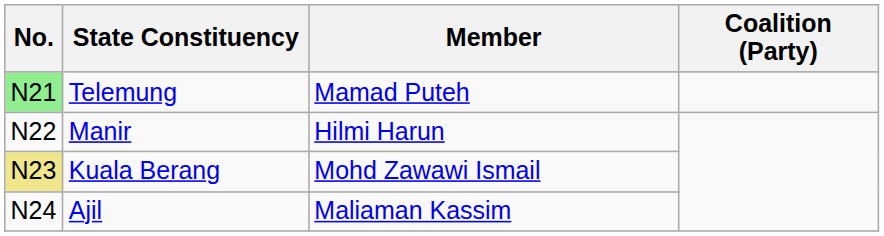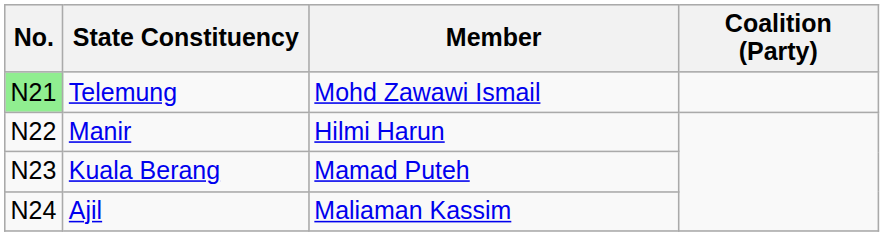Telemung | Member: Mamad Puteh -> Mohd Zawawi Ismail
Kuala Berang | No.: khaki background -> no background
Kuala Berang | Member: Mohd Zawawi Ismail -> Mamad Puteh
